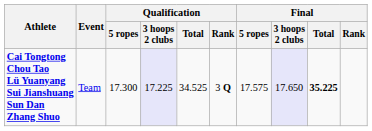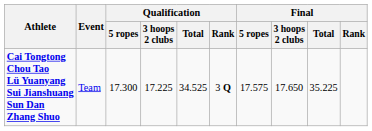row 3 | Qualification / 3 hoops 2 clubs: lavender background -> no background
row 3 | Final / 3 hoops 2 clubs: lavender background -> no background
row 3 | Final / Total: bold -> normal
